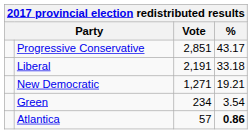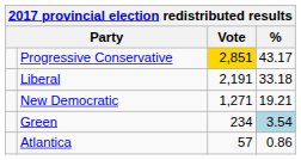Progressive Conservative | Vote: no background -> gold background
Green | %: no background -> lightblue background
Atlantica | %: bold -> normal
